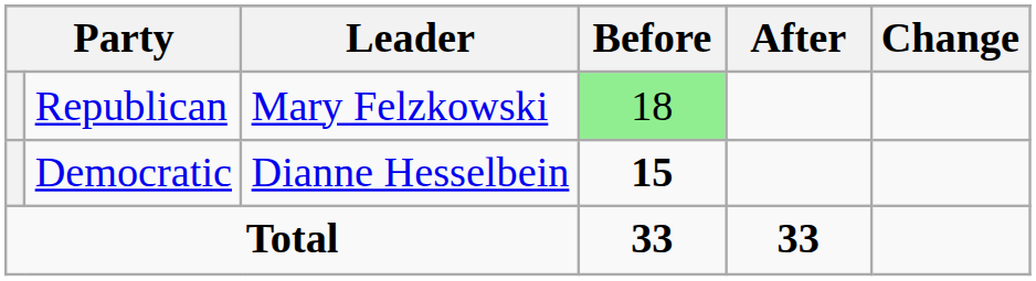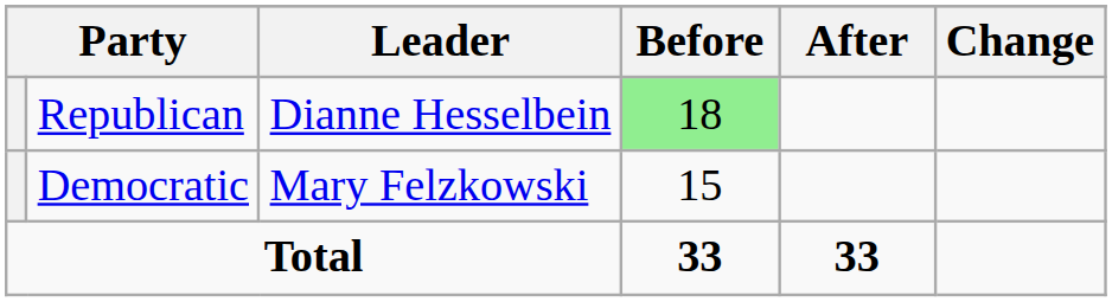Republican | Leader: Mary Felzkowski -> Dianne Hesselbein
Democratic | Leader: Dianne Hesselbein -> Mary Felzkowski
Democratic | Before: bold -> normal
